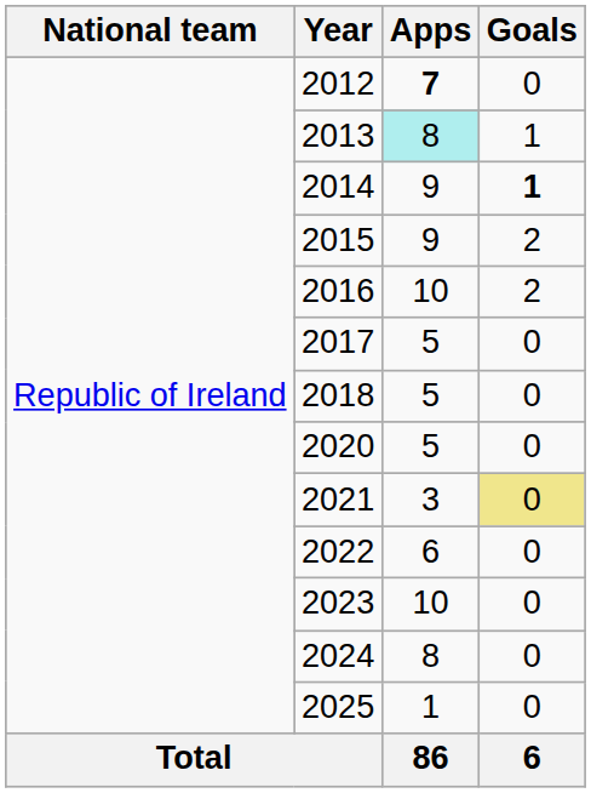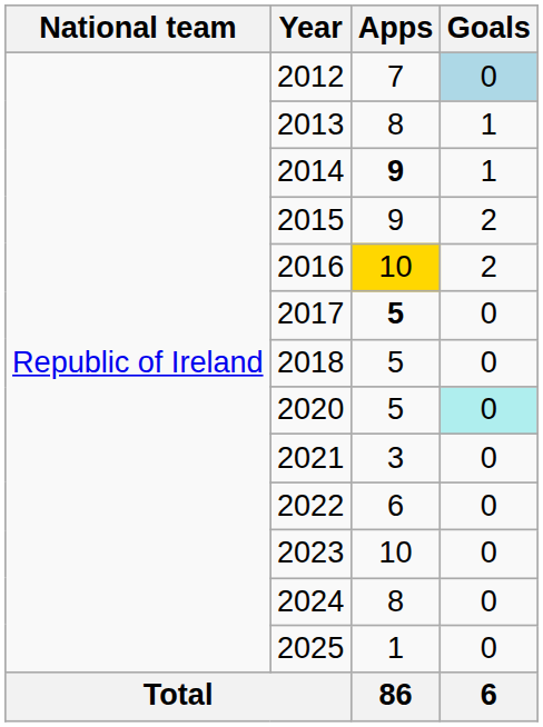2012 | Apps: bold -> normal
2012 | Goals: no background -> lightblue background
2013 | Apps: paleturquoise background -> no background
2014 | Apps: normal -> bold
2014 | Goals: bold -> normal
2016 | Apps: no background -> gold background
2017 | Apps: normal -> bold
2020 | Goals: no background -> paleturquoise background
2021 | Goals: khaki background -> no background
